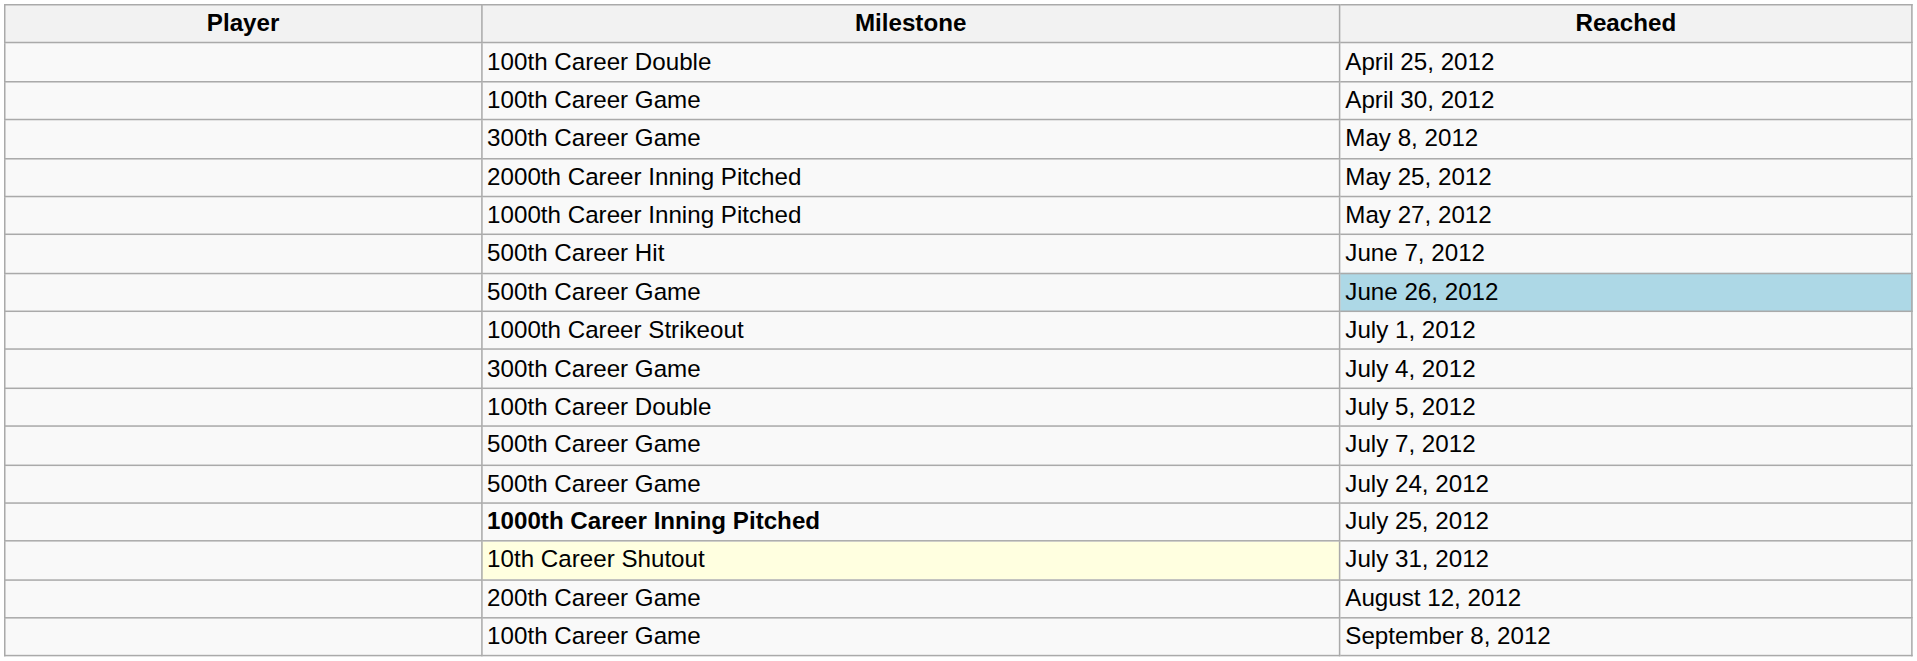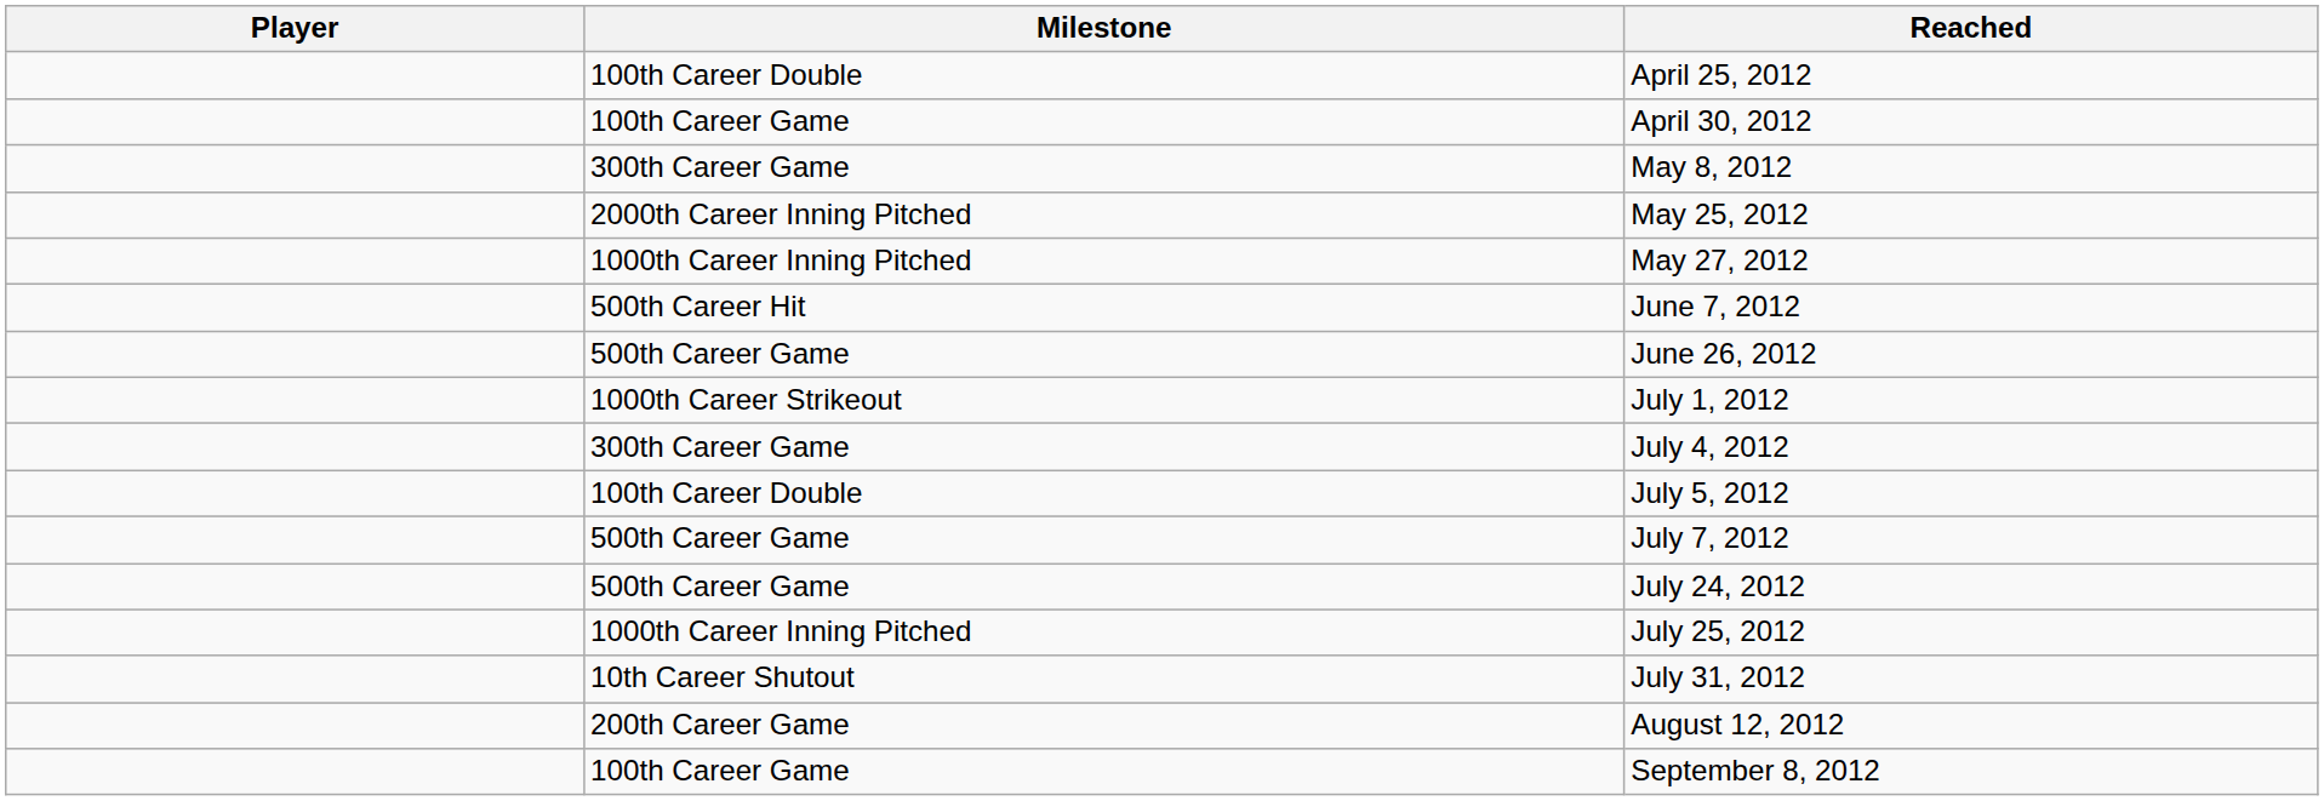row 8 | Reached: lightblue background -> no background
row 14 | Milestone: bold -> normal
row 15 | Milestone: lightyellow background -> no background
